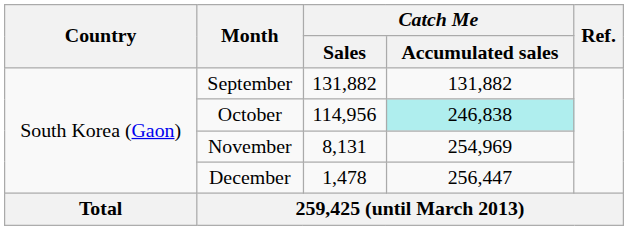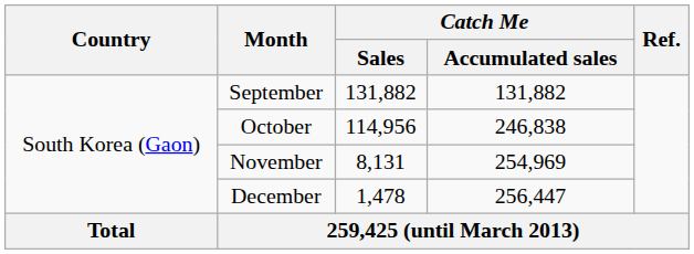October | Catch Me / Accumulated sales: paleturquoise background -> no background
